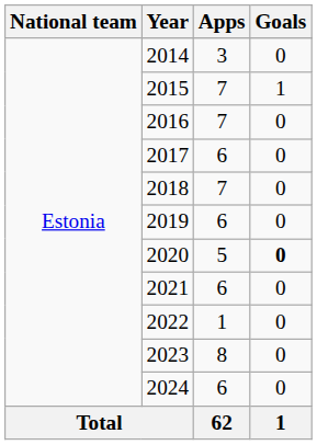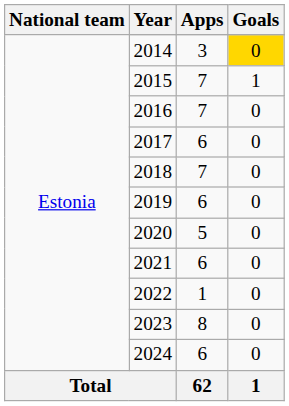2014 | Goals: no background -> gold background
2020 | Goals: bold -> normal
